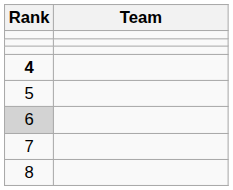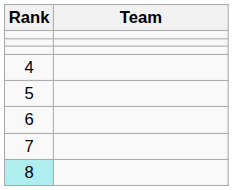row 5 | Rank: bold -> normal
row 7 | Rank: lightgrey background -> no background
row 9 | Rank: no background -> paleturquoise background
